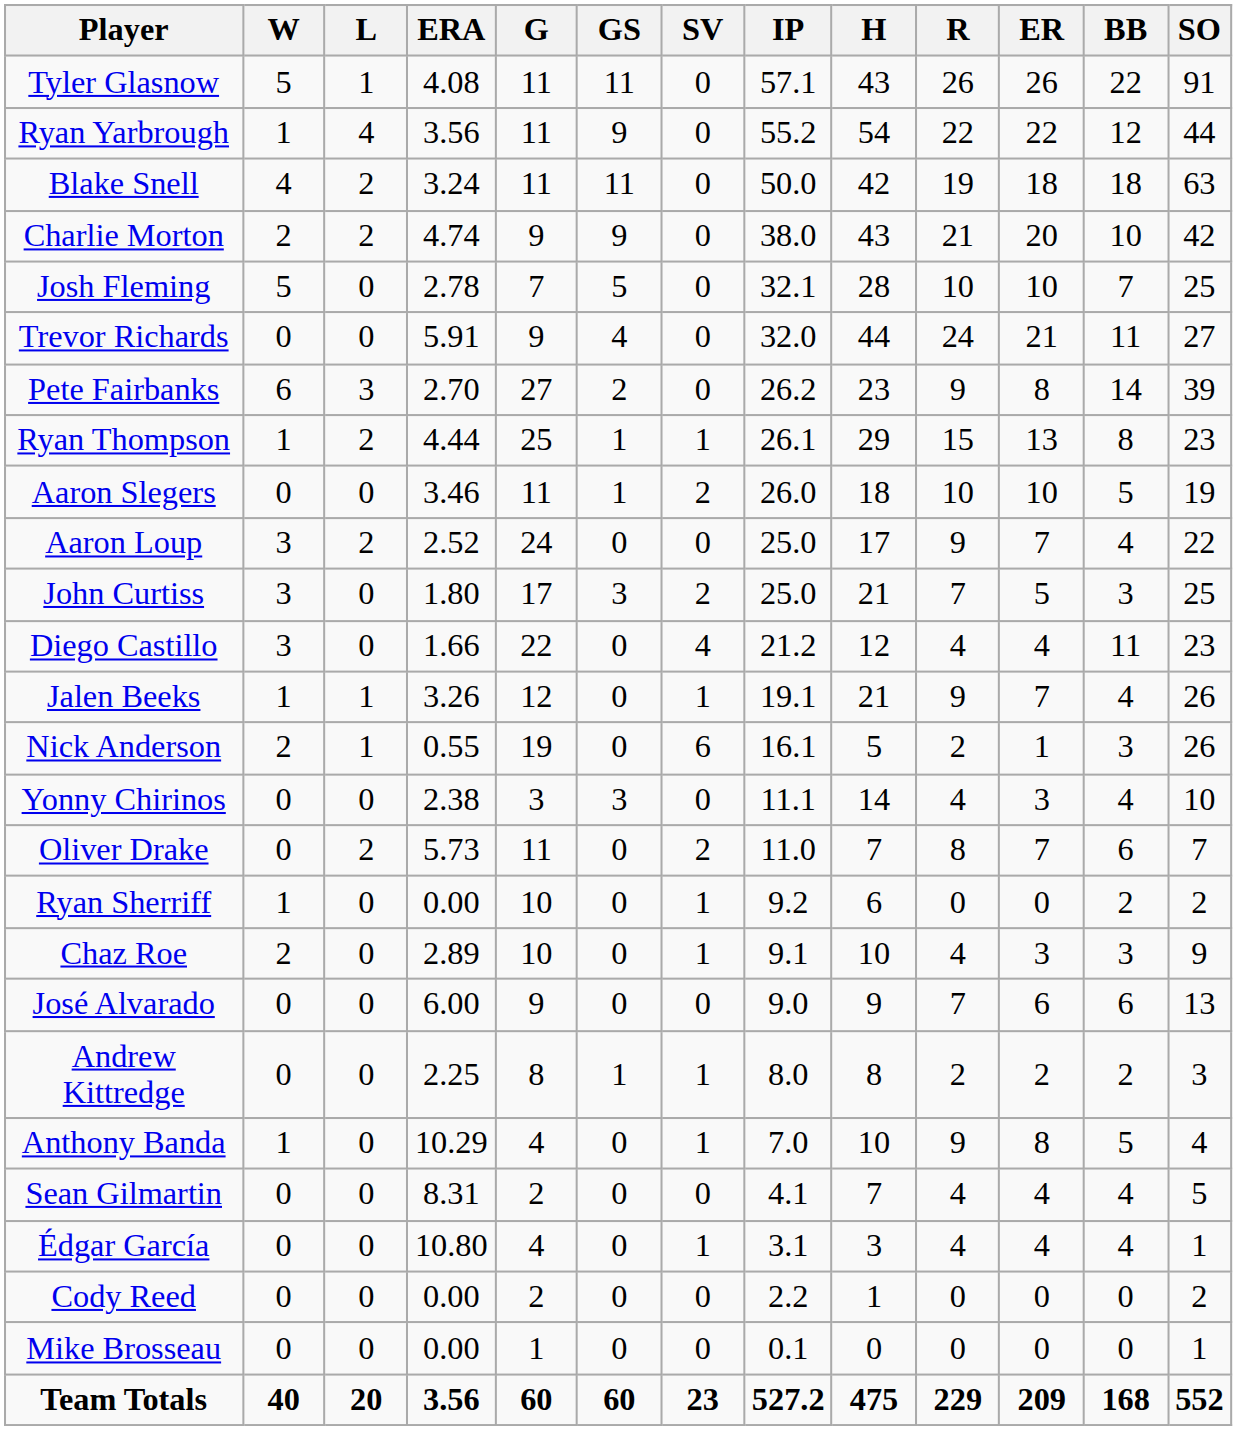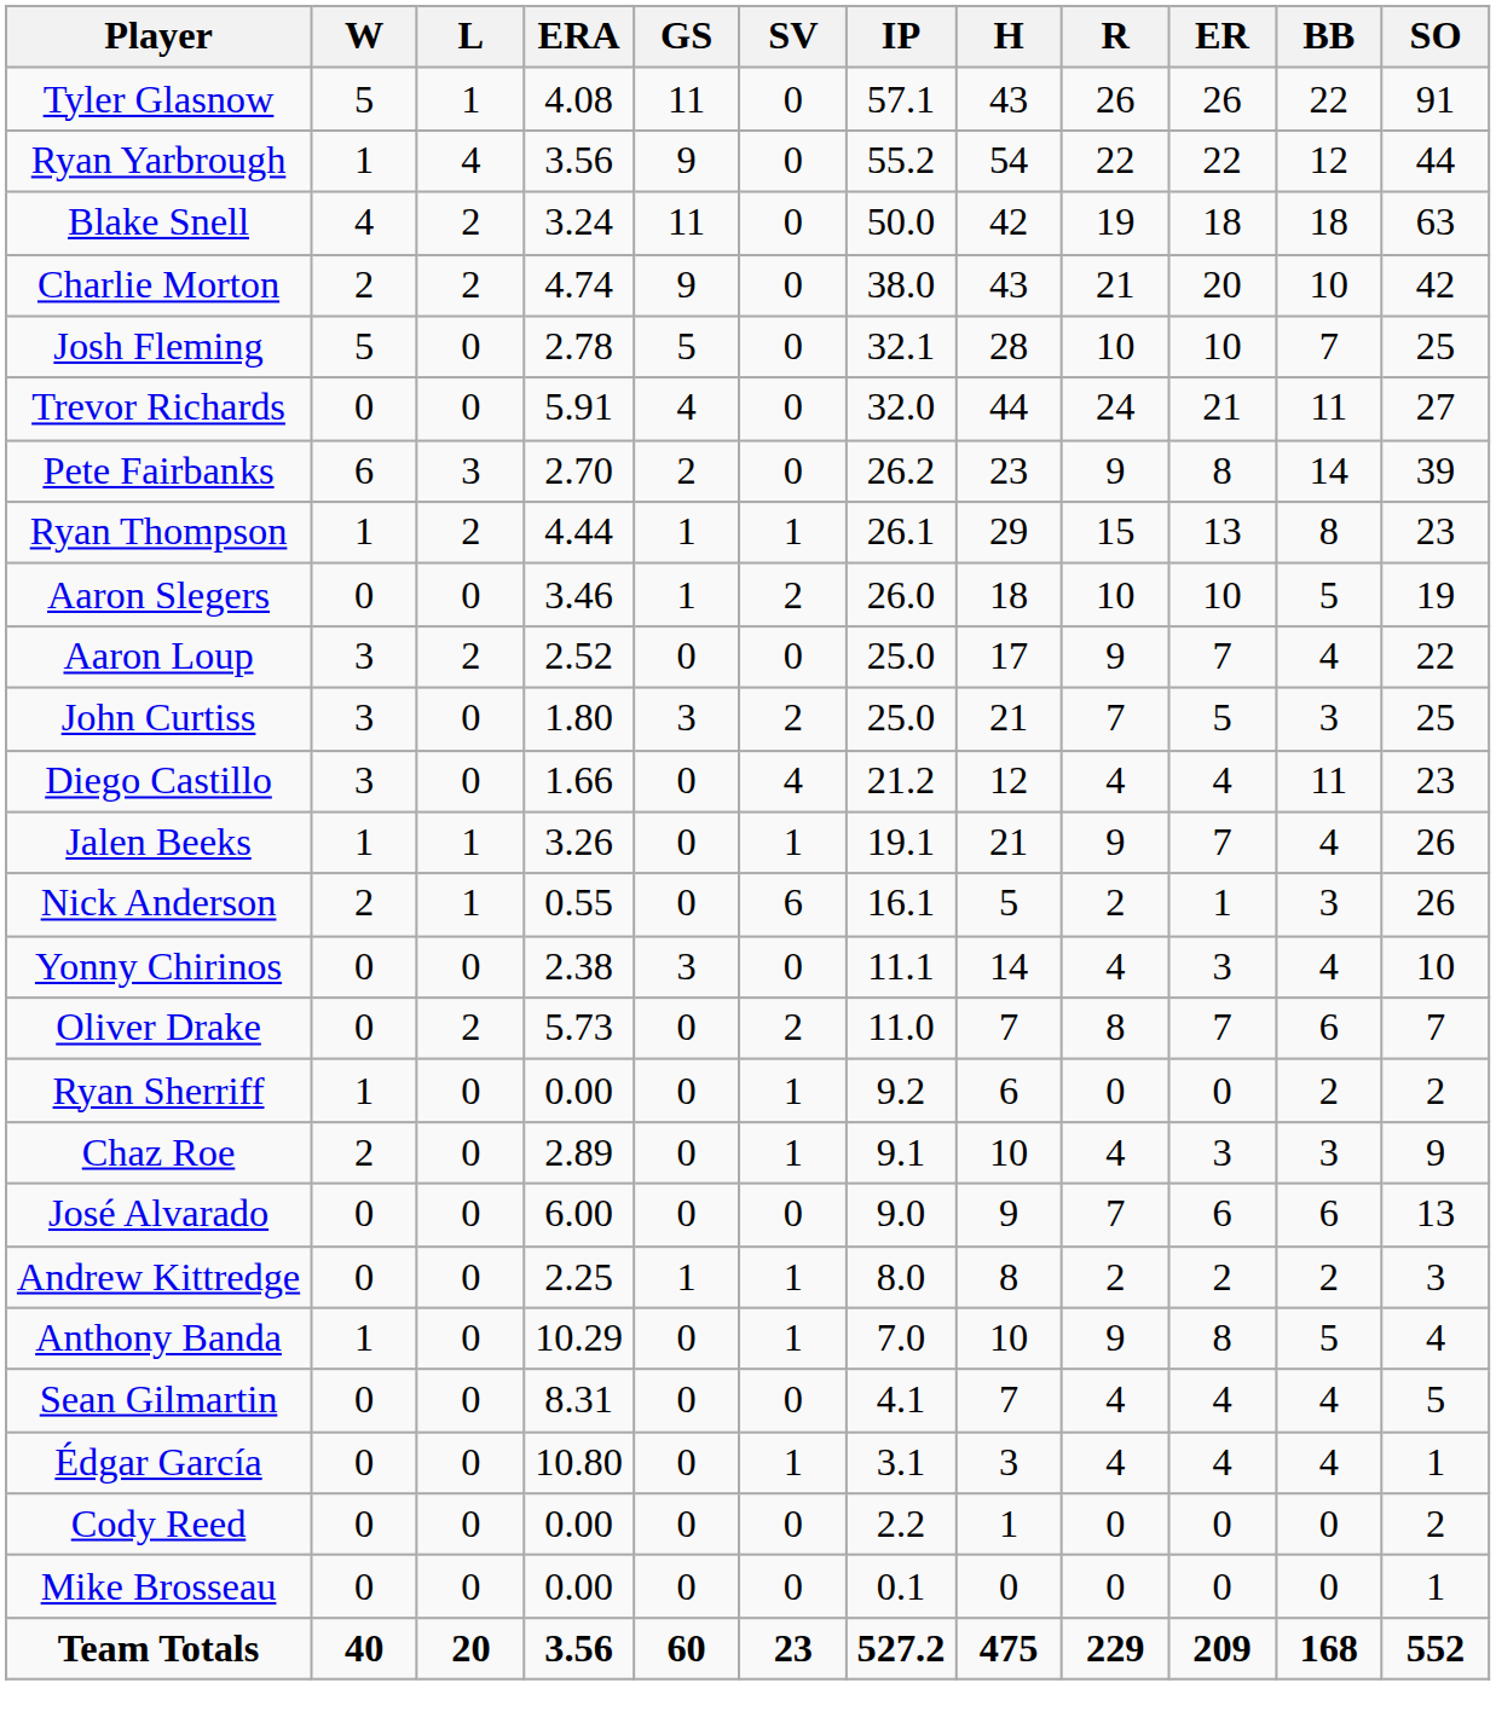- column: G | 11 | 11 | 11 | 9 | 7 | 9 | 27 | 25 | 11 | 24 | 17 | 22 | 12 | 19 | 3 | 11 | 10 | 10 | 9 | 8 | 4 | 2 | 4 | 2 | 1 | 60
